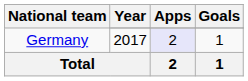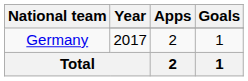2017 | Apps: lavender background -> no background
